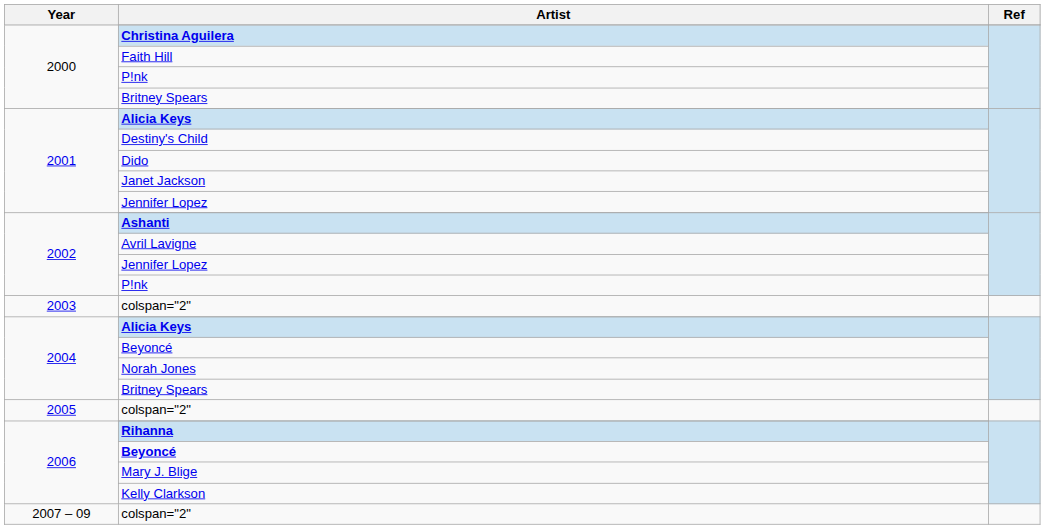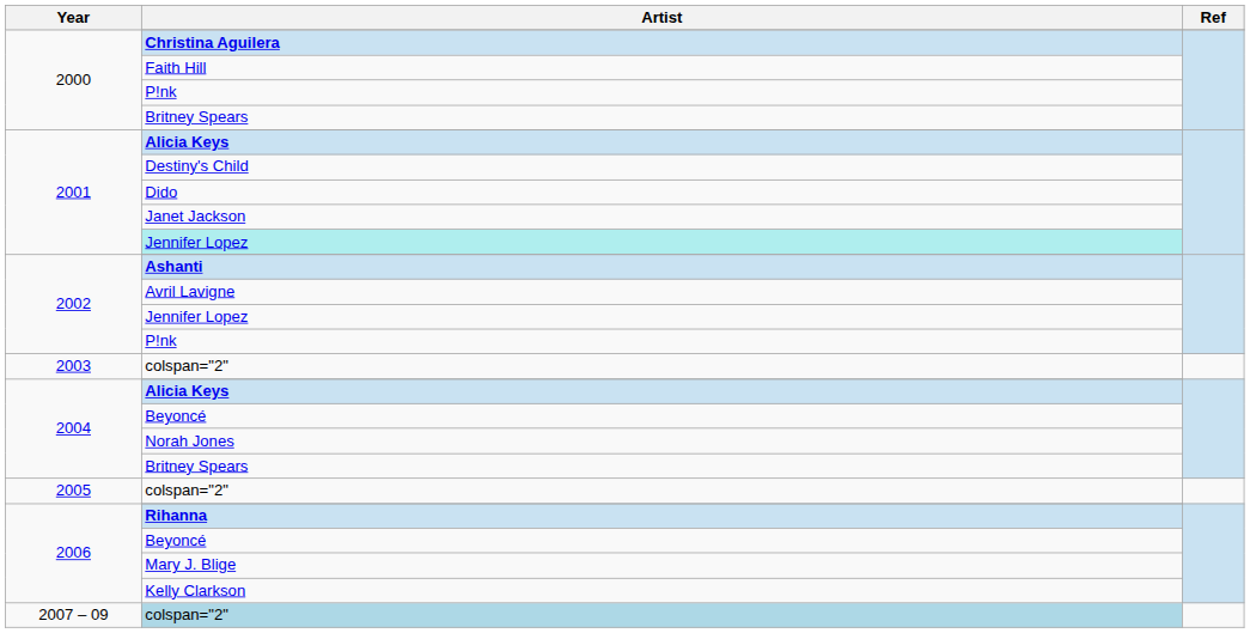2001 / Jennifer Lopez | Artist: no background -> paleturquoise background
2006 / Beyoncé | Artist: bold -> normal
2007 – 09 / colspan="2" | Artist: no background -> lightblue background
